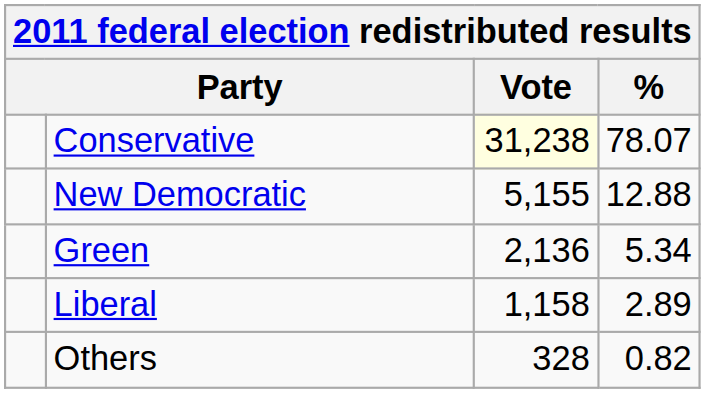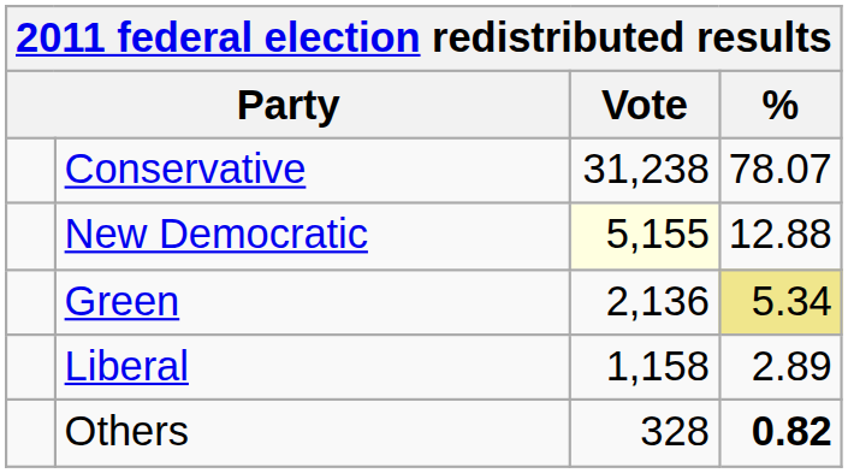Conservative | Vote: lightyellow background -> no background
New Democratic | Vote: no background -> lightyellow background
Green | %: no background -> khaki background
Others | %: normal -> bold
